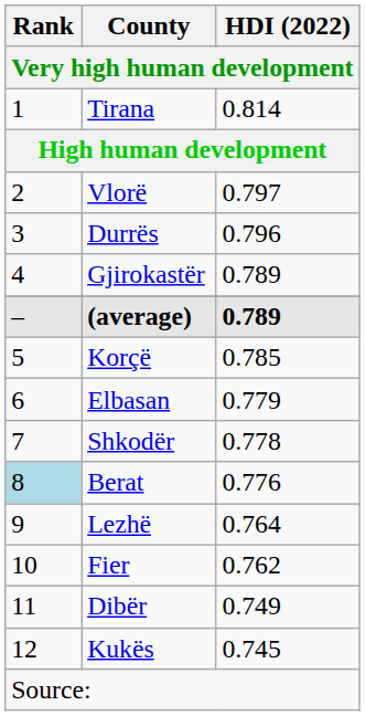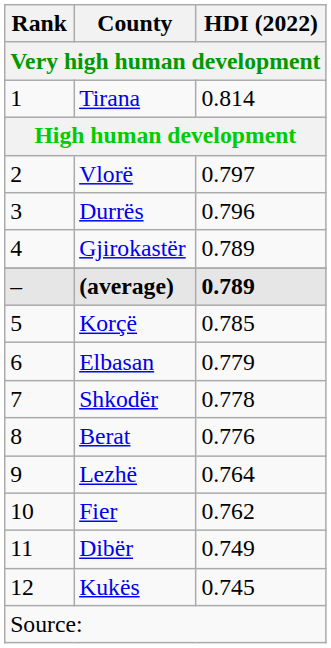Berat | Rank / Very high human development: lightblue background -> no background
